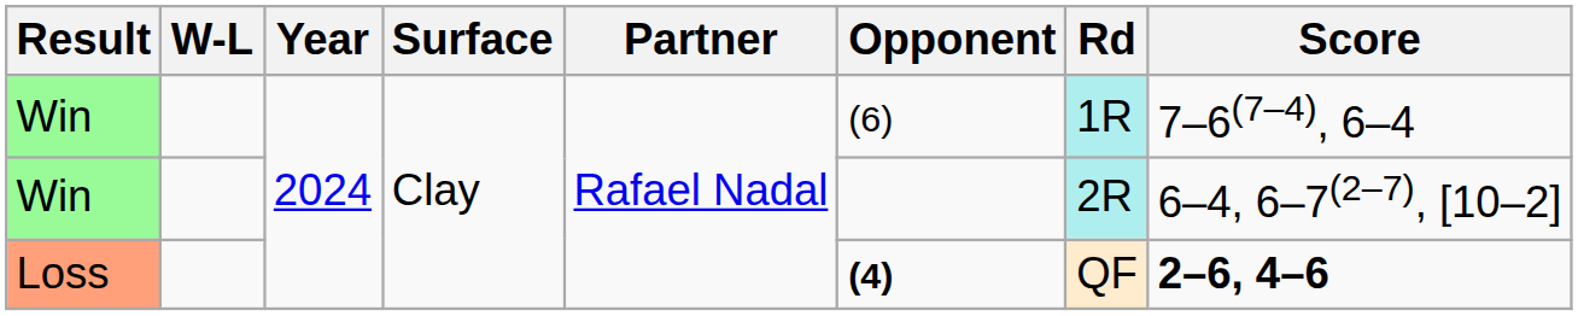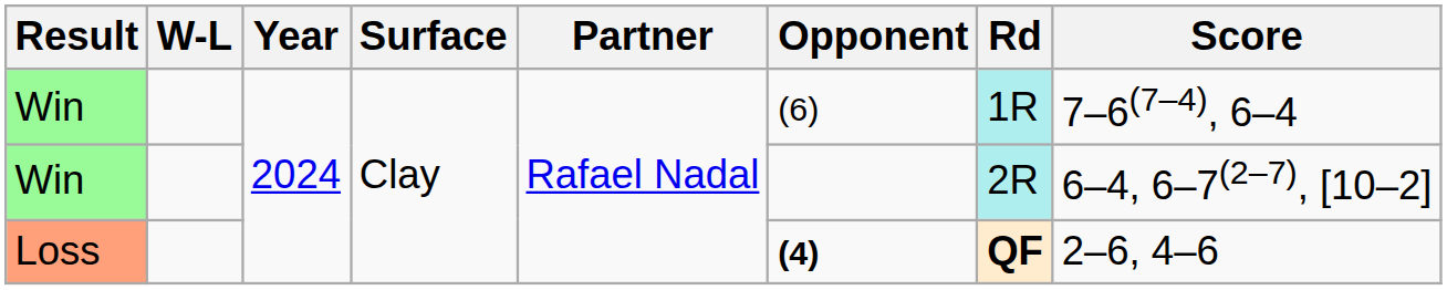Loss | Rd: normal -> bold
Loss | Score: bold -> normal
